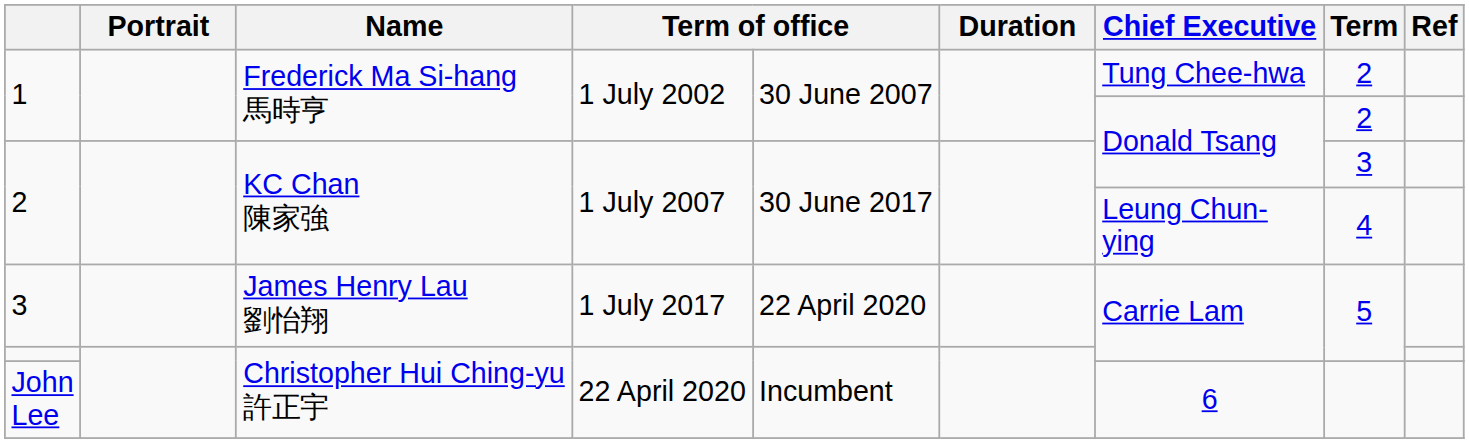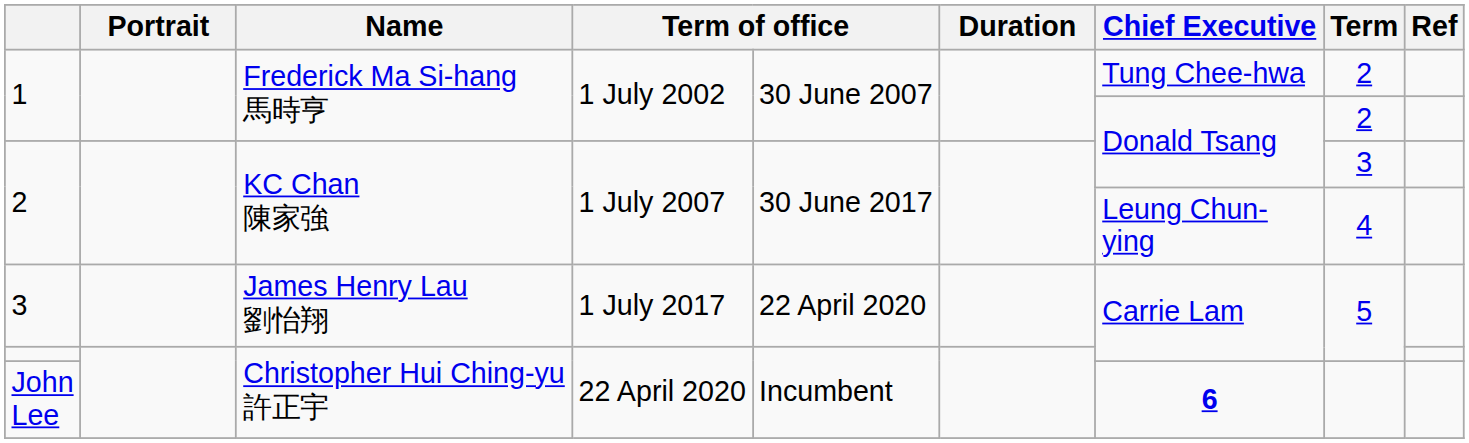John Lee | Chief Executive: normal -> bold
